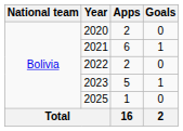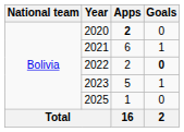2020 | Apps: normal -> bold
2022 | Goals: normal -> bold
